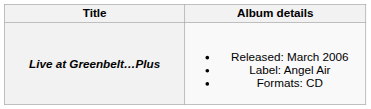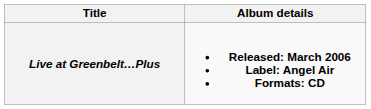Live at Greenbelt…Plus | Album details: normal -> bold
